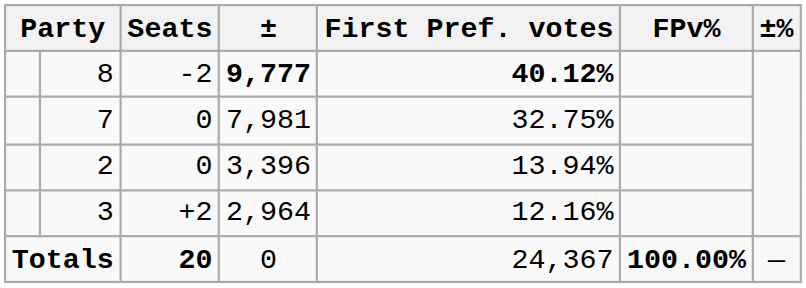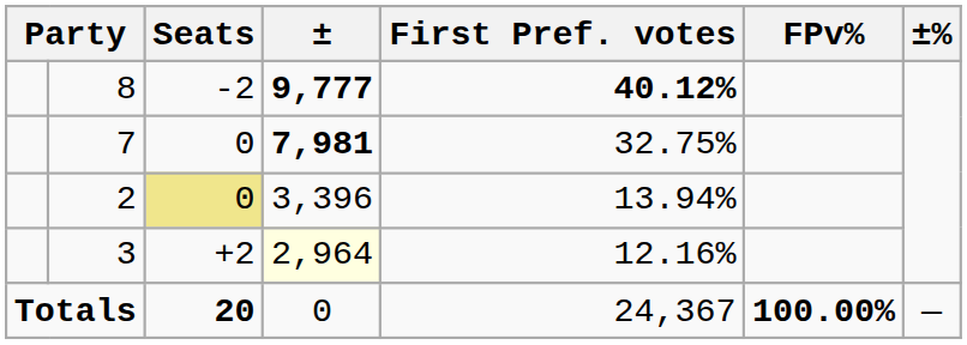7 | ±: normal -> bold
2 | Seats: no background -> khaki background
3 | ±: no background -> lightyellow background
